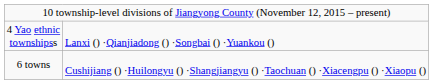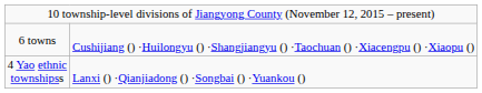rows swapped: 6 towns <-> 4 Yao ethnic townshipss
